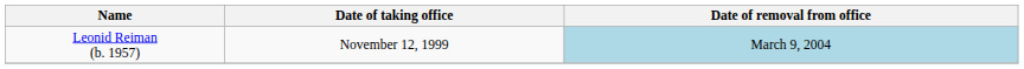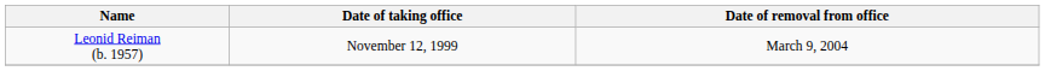Leonid Reiman (b. 1957) | Date of removal from office: lightblue background -> no background
